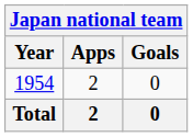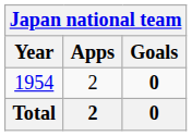1954 | Goals: normal -> bold
